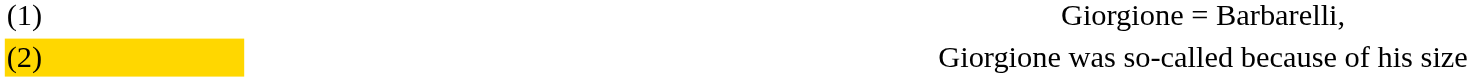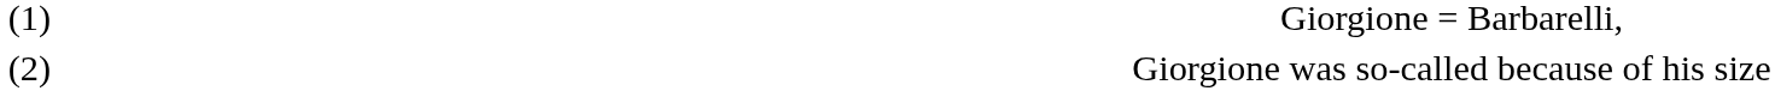Giorgione was so-called because of his size | column 1: gold background -> no background
